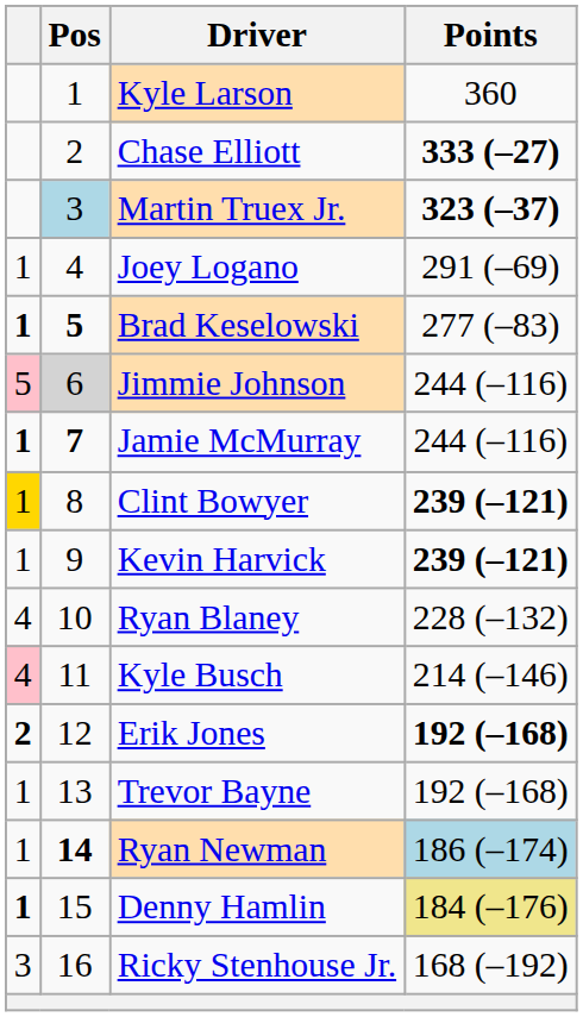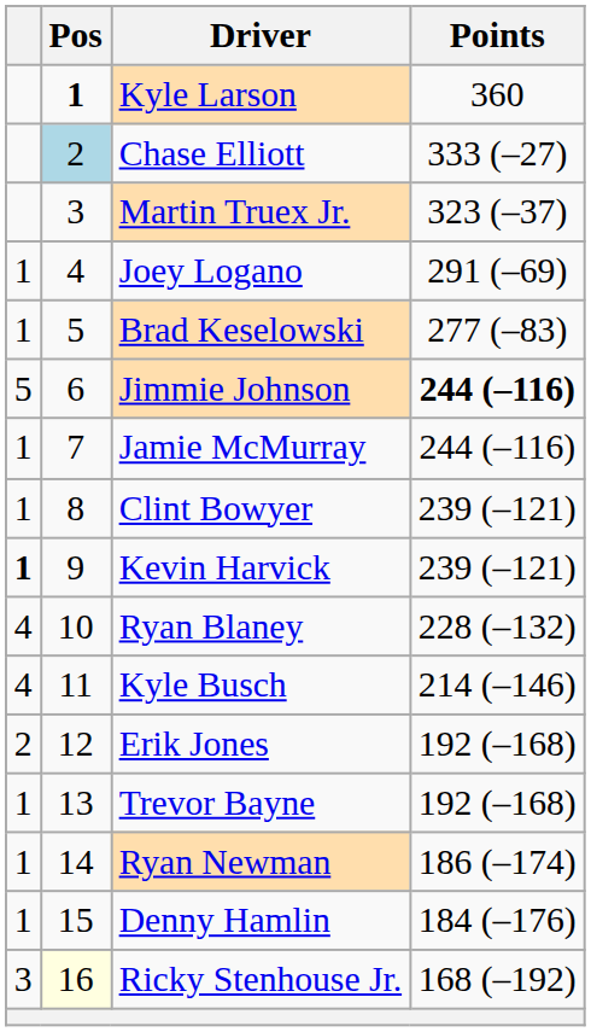Kyle Larson | Pos: normal -> bold
Chase Elliott | Pos: no background -> lightblue background
Chase Elliott | Points: bold -> normal
Martin Truex Jr. | Pos: lightblue background -> no background
Martin Truex Jr. | Points: bold -> normal
Brad Keselowski | column 1: bold -> normal
Brad Keselowski | Pos: bold -> normal
Jimmie Johnson | column 1: pink background -> no background
Jimmie Johnson | Pos: lightgrey background -> no background
Jimmie Johnson | Points: normal -> bold
Jamie McMurray | column 1: bold -> normal
Jamie McMurray | Pos: bold -> normal
Clint Bowyer | column 1: gold background -> no background
Clint Bowyer | Points: bold -> normal
Kevin Harvick | column 1: normal -> bold
Kevin Harvick | Points: bold -> normal
Kyle Busch | column 1: pink background -> no background
Erik Jones | column 1: bold -> normal
Erik Jones | Points: bold -> normal
Ryan Newman | Pos: bold -> normal
Ryan Newman | Points: lightblue background -> no background
Denny Hamlin | column 1: bold -> normal
Denny Hamlin | Points: khaki background -> no background
Ricky Stenhouse Jr. | Pos: no background -> lightyellow background
